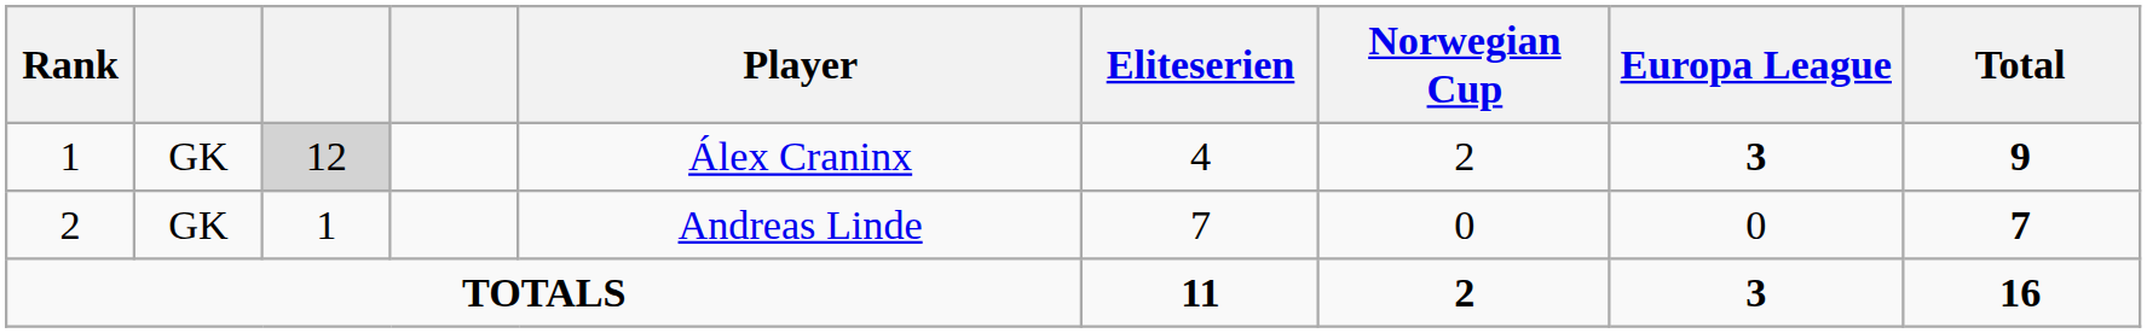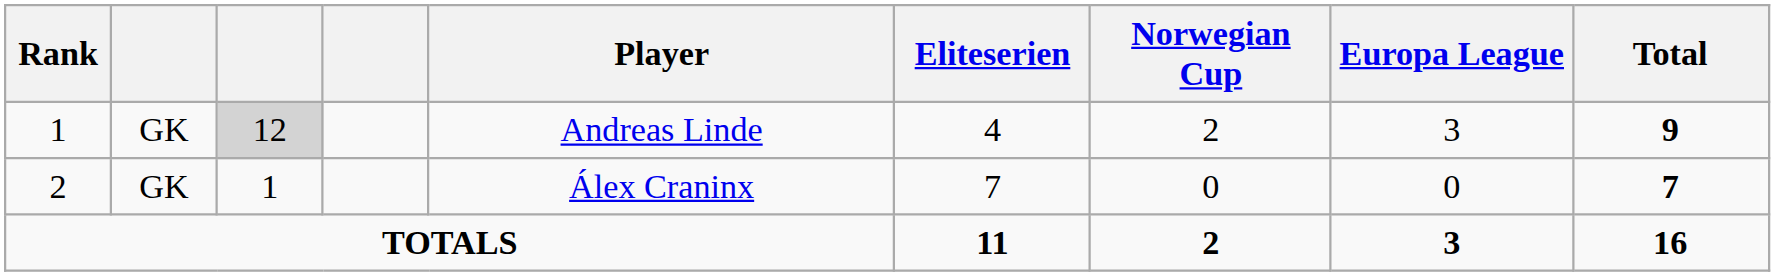row 2 | Player: Álex Craninx -> Andreas Linde
row 2 | Europa League: bold -> normal
row 3 | Player: Andreas Linde -> Álex Craninx
